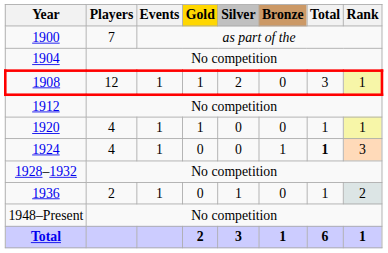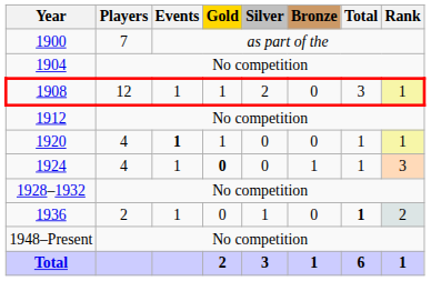1920 | Events: normal -> bold
1924 | Gold: normal -> bold
1924 | Total: bold -> normal
1936 | Total: normal -> bold
